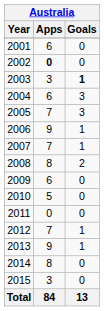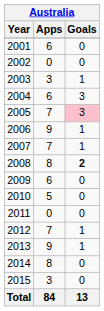2002 | Apps: bold -> normal
2003 | Goals: bold -> normal
2005 | Goals: no background -> pink background
2008 | Goals: normal -> bold
